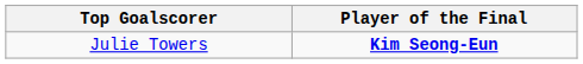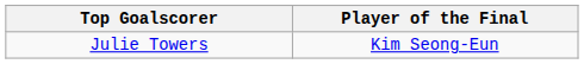Julie Towers | Player of the Final: bold -> normal
